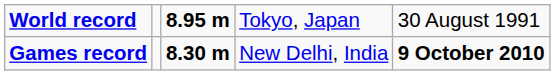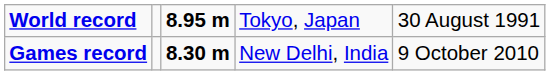Games record | column 5: bold -> normal
